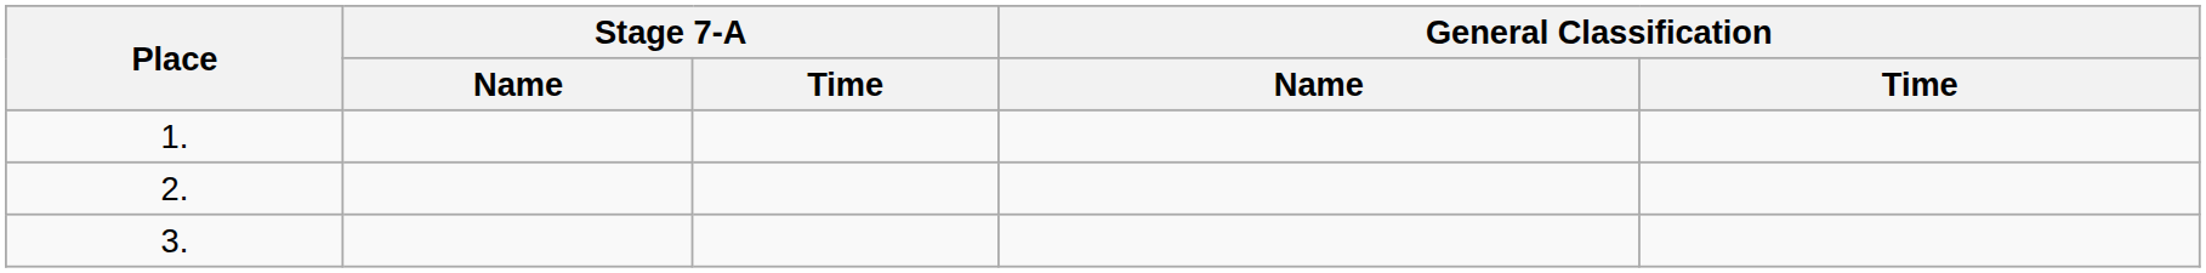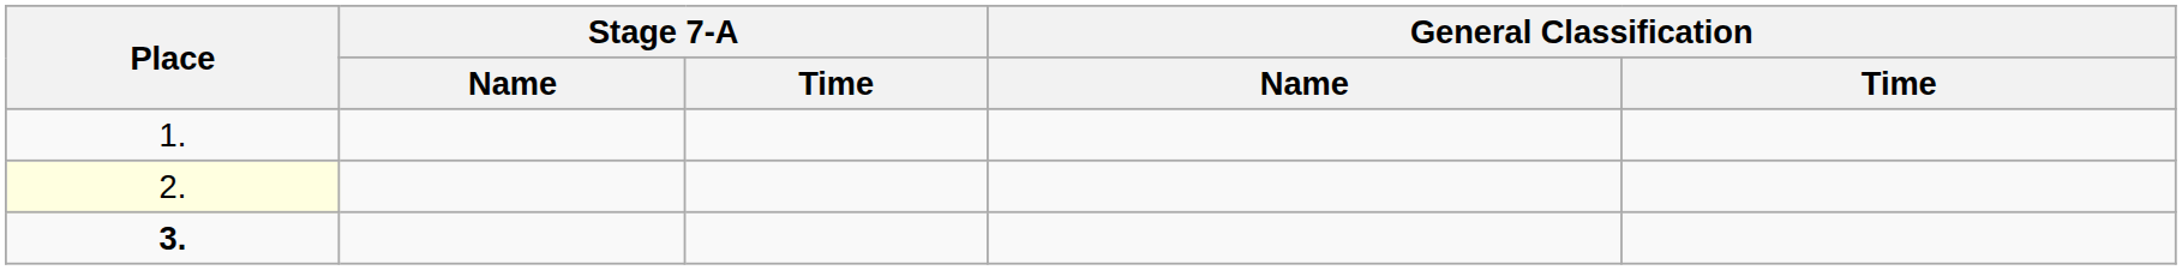2. | Place: no background -> lightyellow background
3. | Place: normal -> bold
